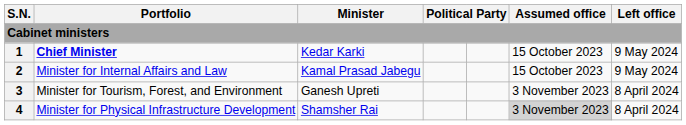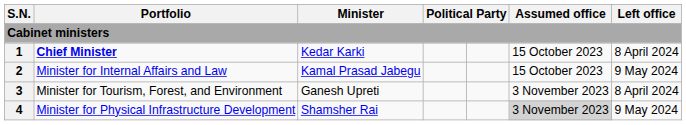Chief Minister | Left office: 9 May 2024 -> 8 April 2024
Minister for Physical Infrastructure Development | Left office: 8 April 2024 -> 9 May 2024
